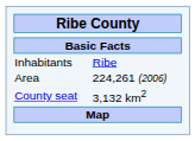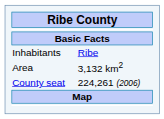row 4 | column 2: 224,261 (2006) -> 3,132 km2
row 5 | column 2: 3,132 km2 -> 224,261 (2006)
